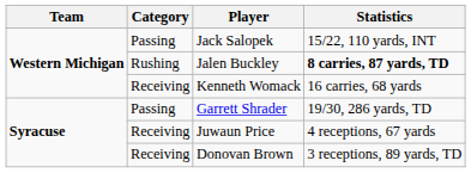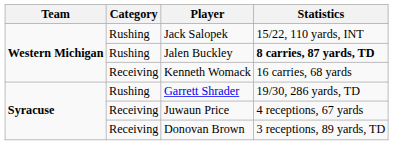Jack Salopek | Category: Passing -> Rushing
Garrett Shrader | Category: Passing -> Rushing
